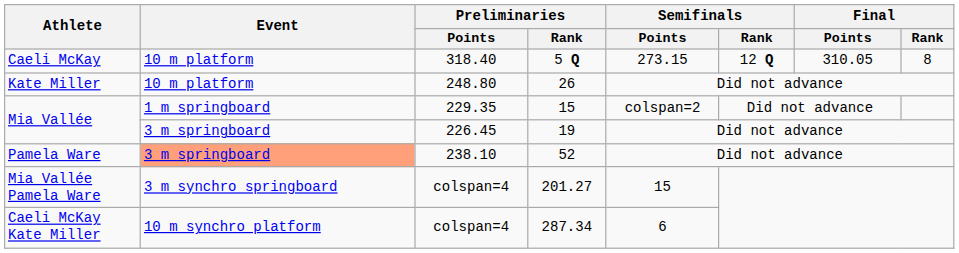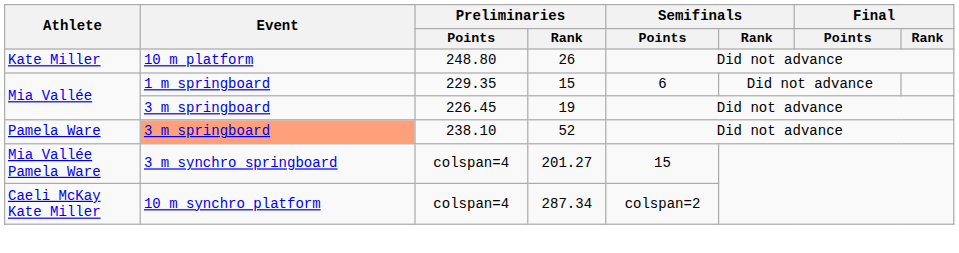- row: Caeli McKay | 10 m platform | 318.40 | 5 Q | 273.15 | 12 Q | 310.05 | 8
Mia Vallée / 229.35 | Semifinals / Points: colspan=2 -> 6
Caeli McKay Kate Miller | Semifinals / Points: 6 -> colspan=2
